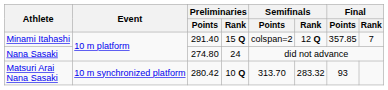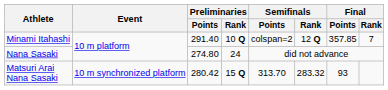Minami Itahashi | Preliminaries / Rank: 15 Q -> 10 Q
Matsuri Arai Nana Sasaki | Preliminaries / Rank: 10 Q -> 15 Q
